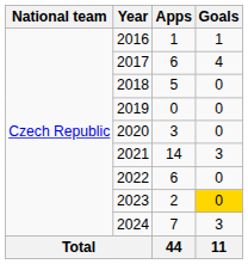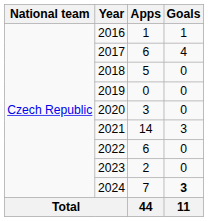2023 | Goals: gold background -> no background
2024 | Goals: normal -> bold
